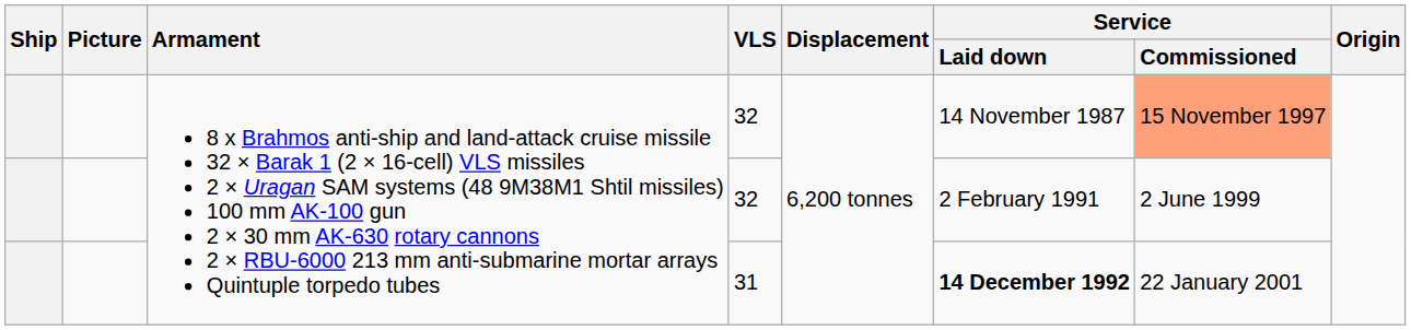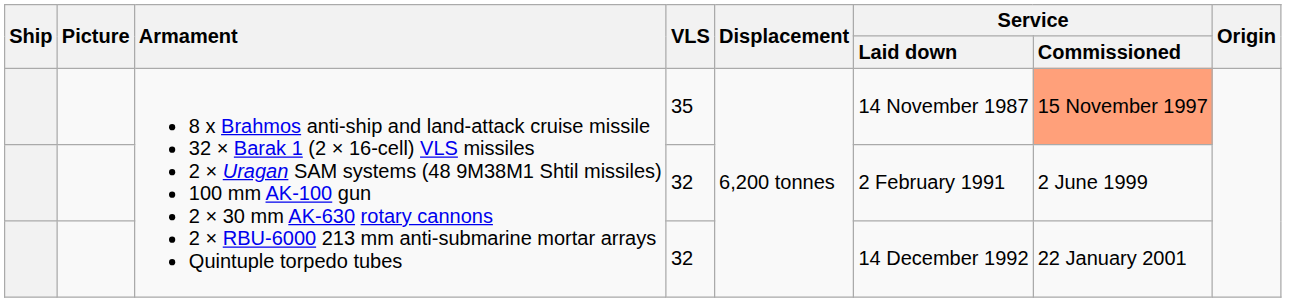row 3 | VLS: 32 -> 35
row 5 | VLS: 31 -> 32
row 5 | Service / Laid down: bold -> normal
